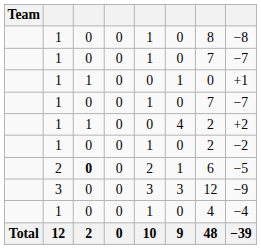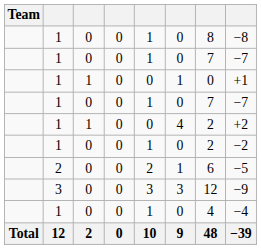row 8 | column 3: bold -> normal
